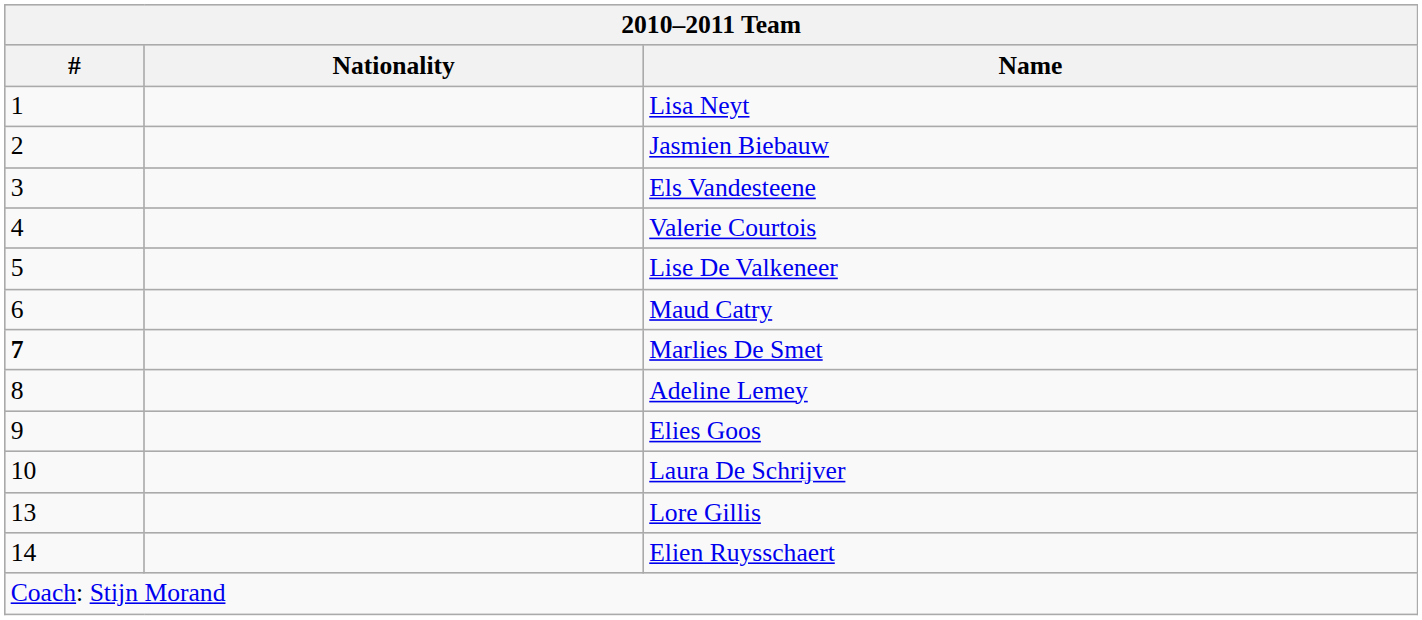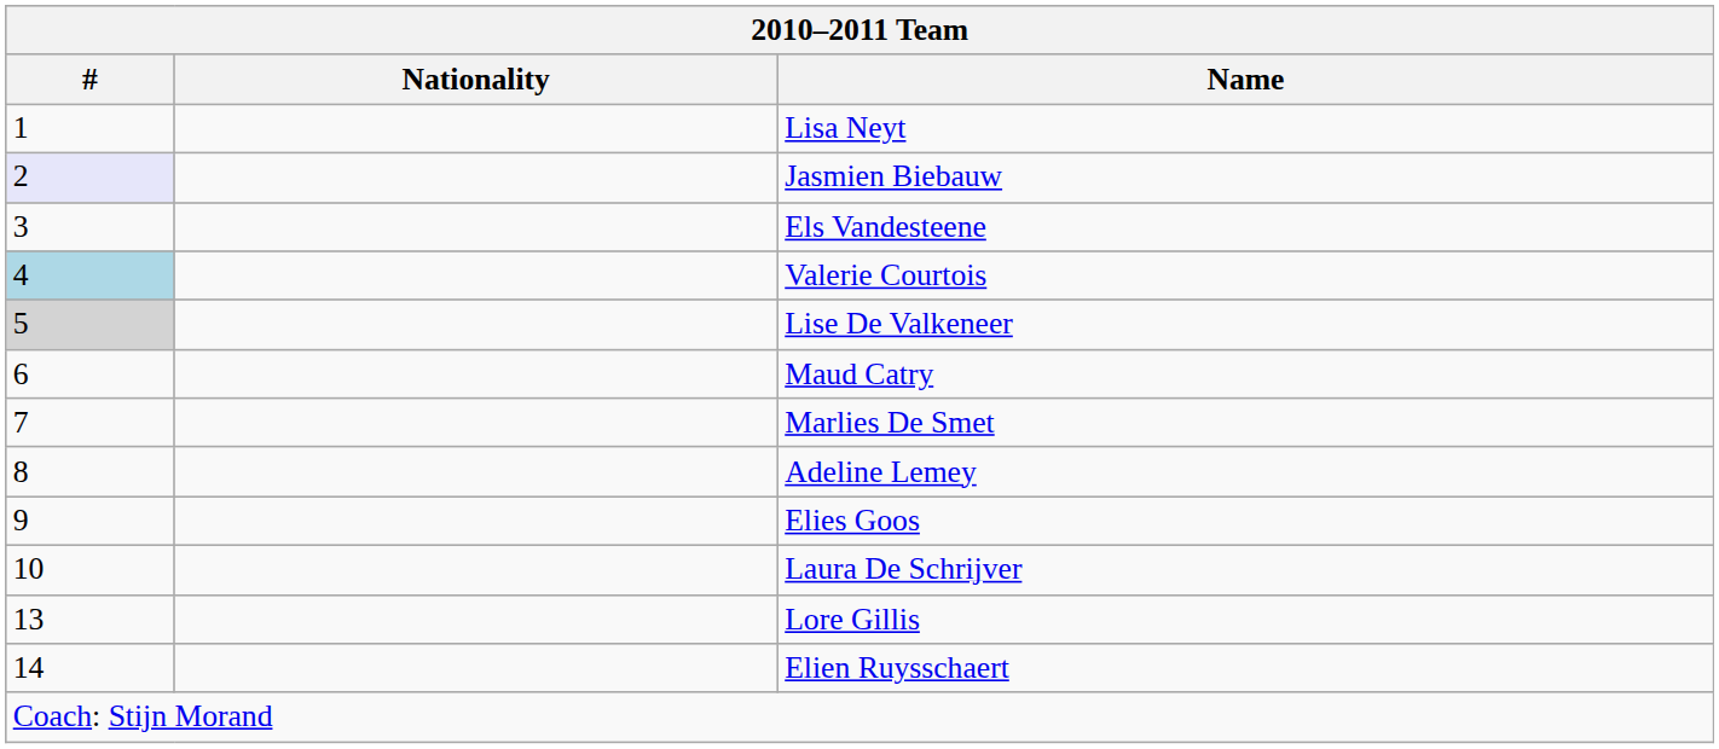Jasmien Biebauw | #: no background -> lavender background
Valerie Courtois | #: no background -> lightblue background
Lise De Valkeneer | #: no background -> lightgrey background
Marlies De Smet | #: bold -> normal
